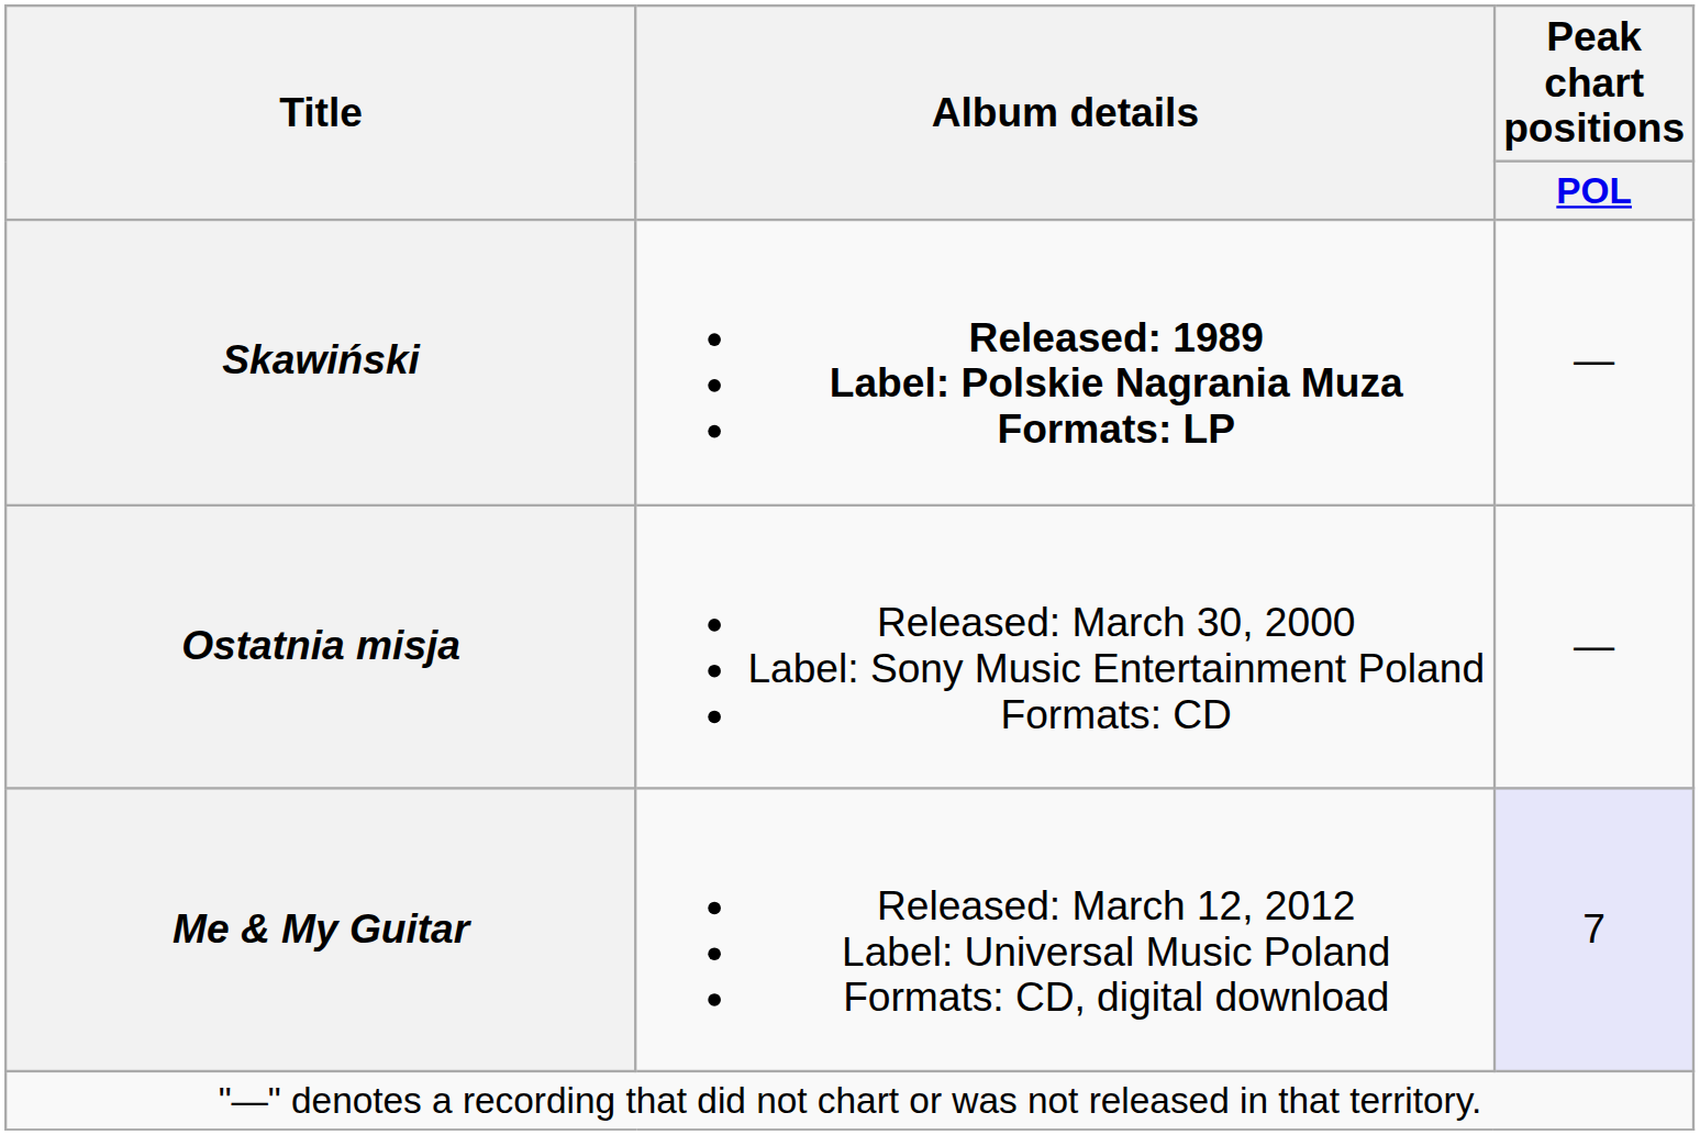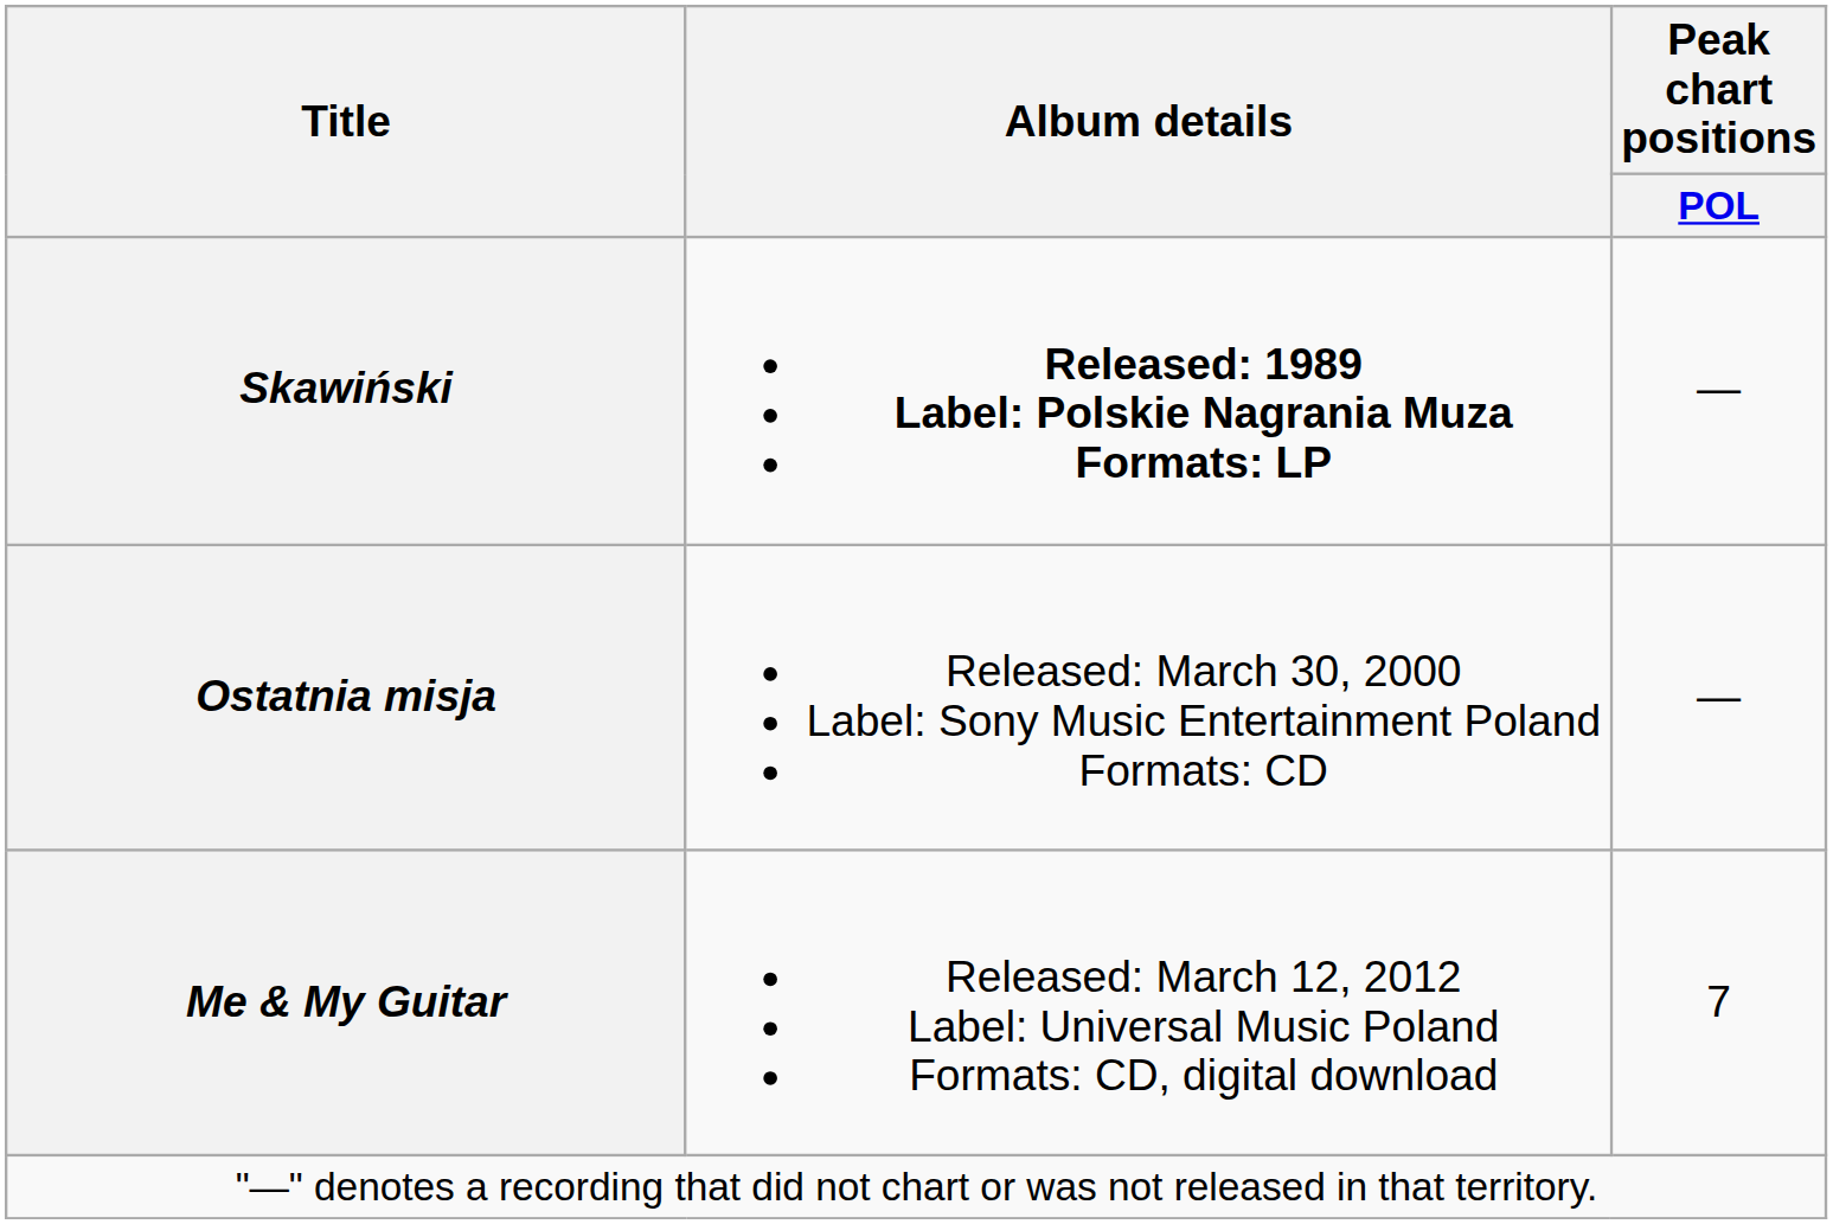Me & My Guitar | Peak chart positions / POL: lavender background -> no background
